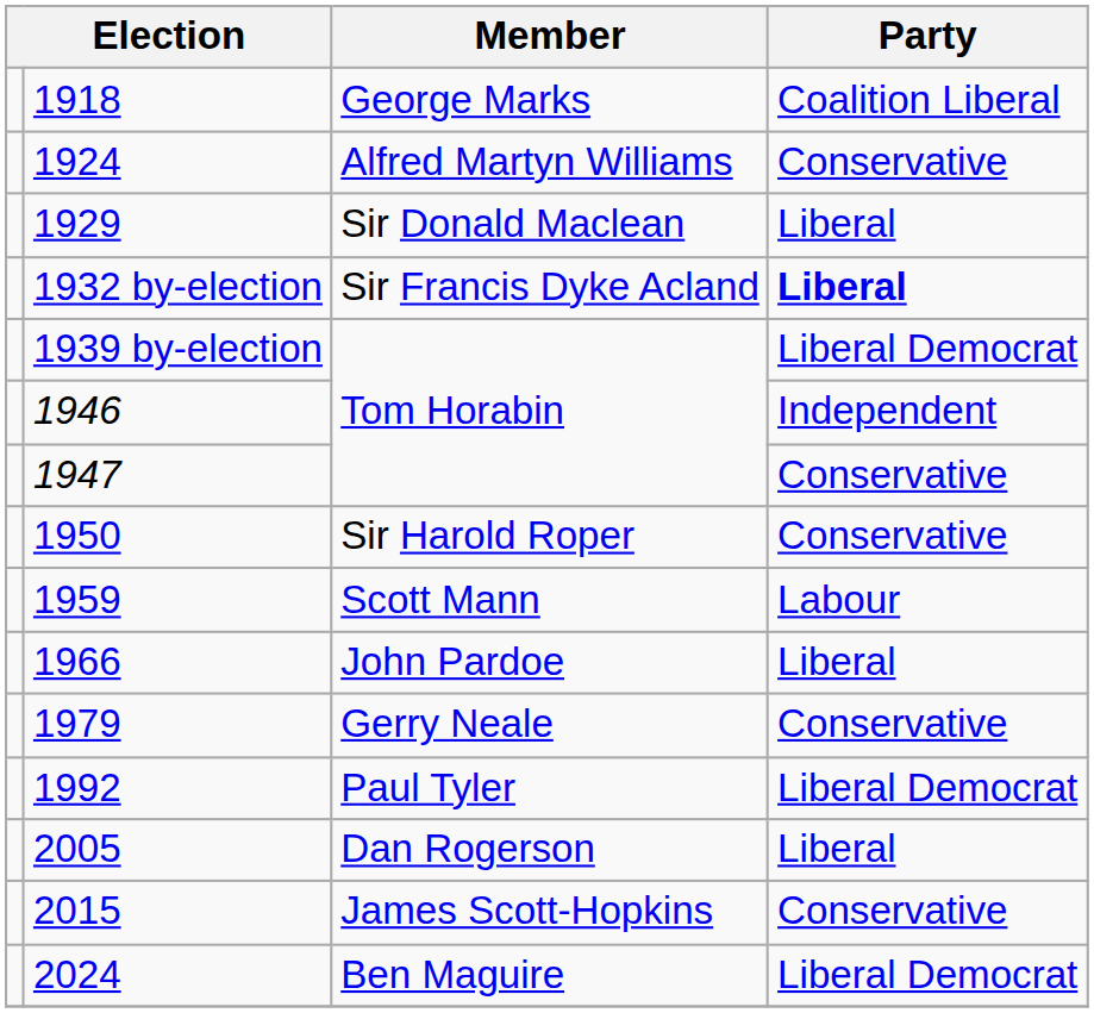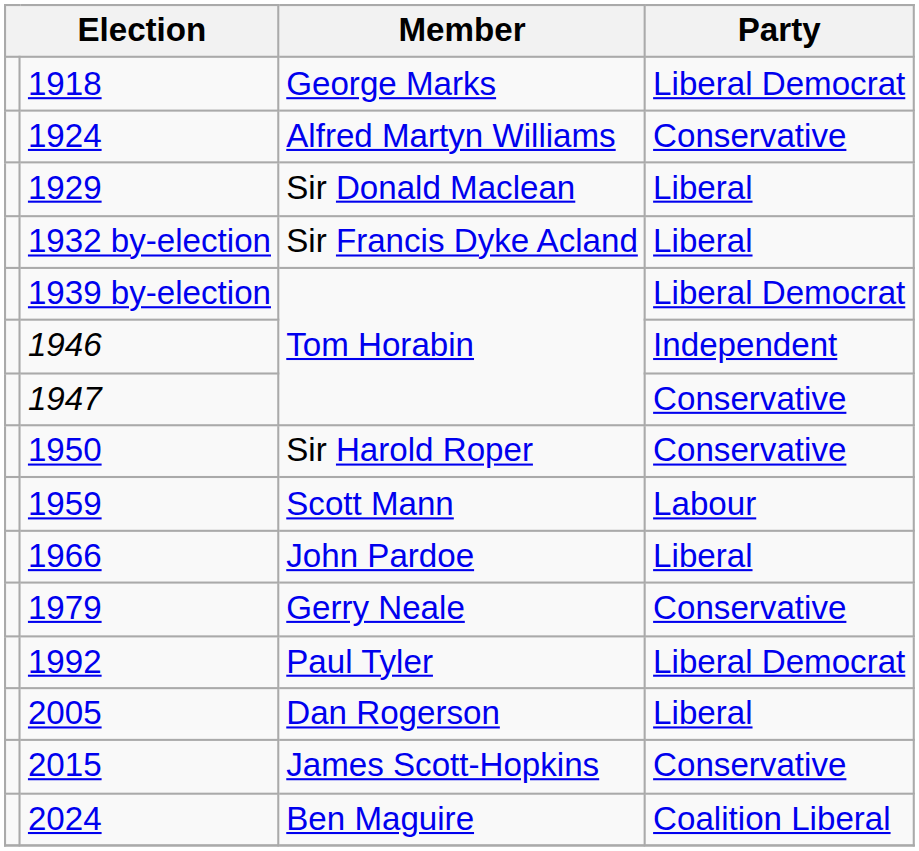1918 | Party: Coalition Liberal -> Liberal Democrat
1932 by-election | Party: bold -> normal
2024 | Party: Liberal Democrat -> Coalition Liberal
